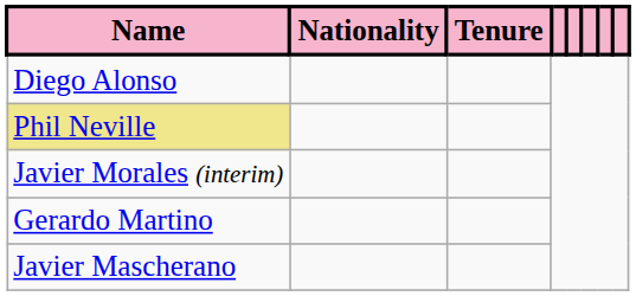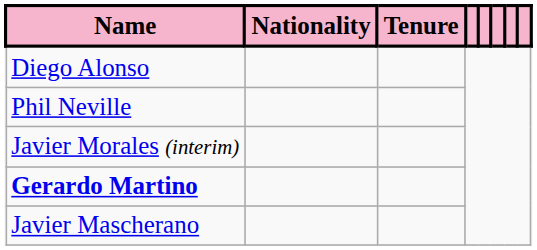Phil Neville | Name: khaki background -> no background
Gerardo Martino | Name: normal -> bold
